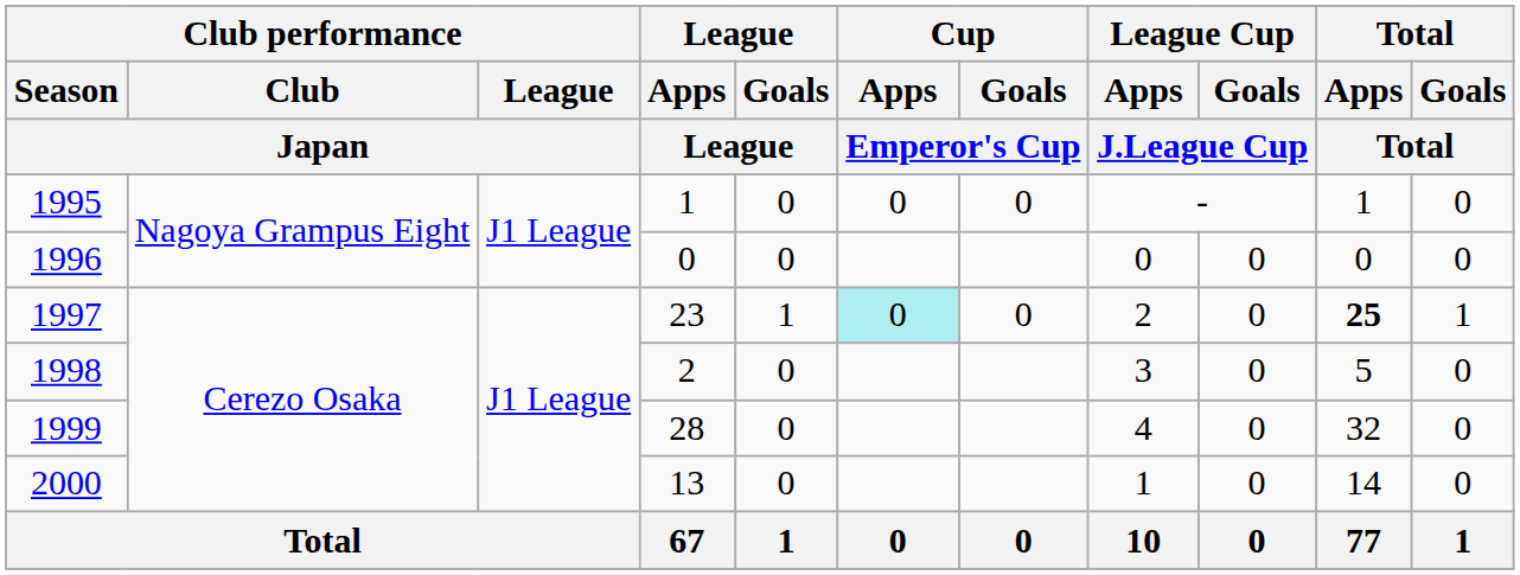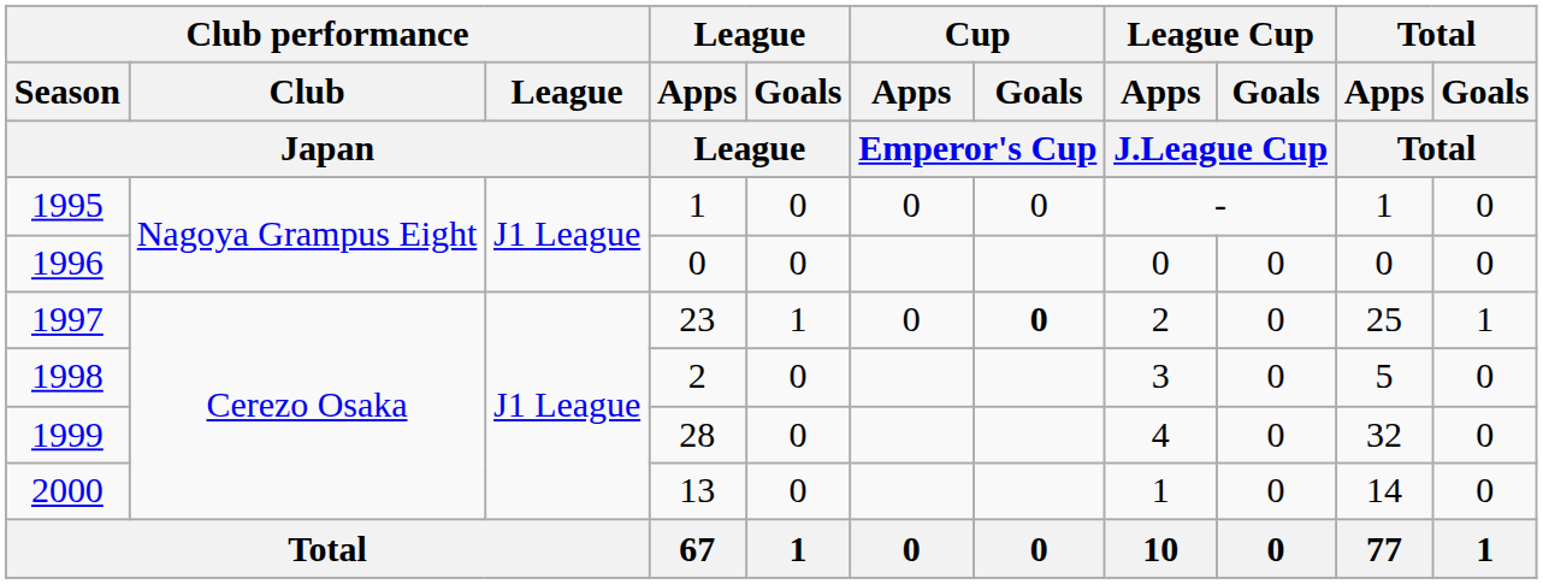1997 | Cup / Apps / Emperor's Cup: paleturquoise background -> no background
1997 | Cup / Goals / Emperor's Cup: normal -> bold
1997 | Total / Apps / Total: bold -> normal
